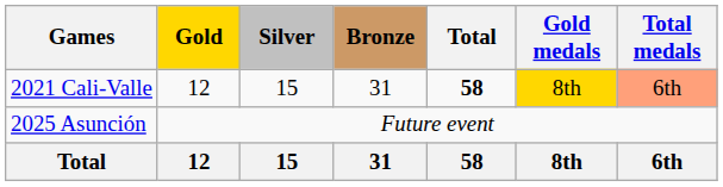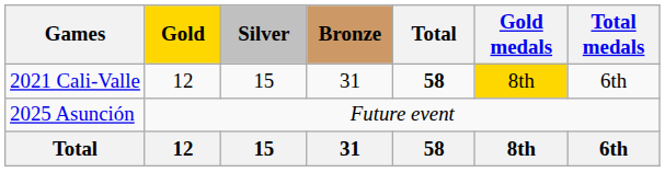2021 Cali-Valle | Total medals: lightsalmon background -> no background
